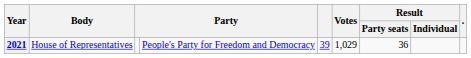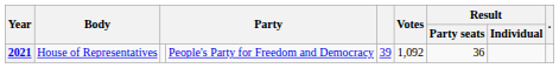2021 | Votes: 1,029 -> 1,092
